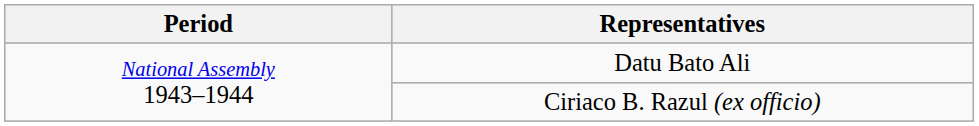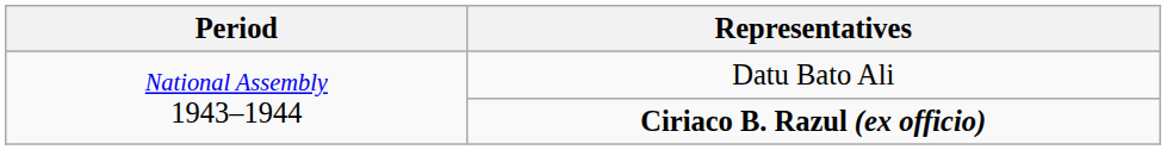Ciriaco B. Razul (ex officio) | Representatives: normal -> bold
